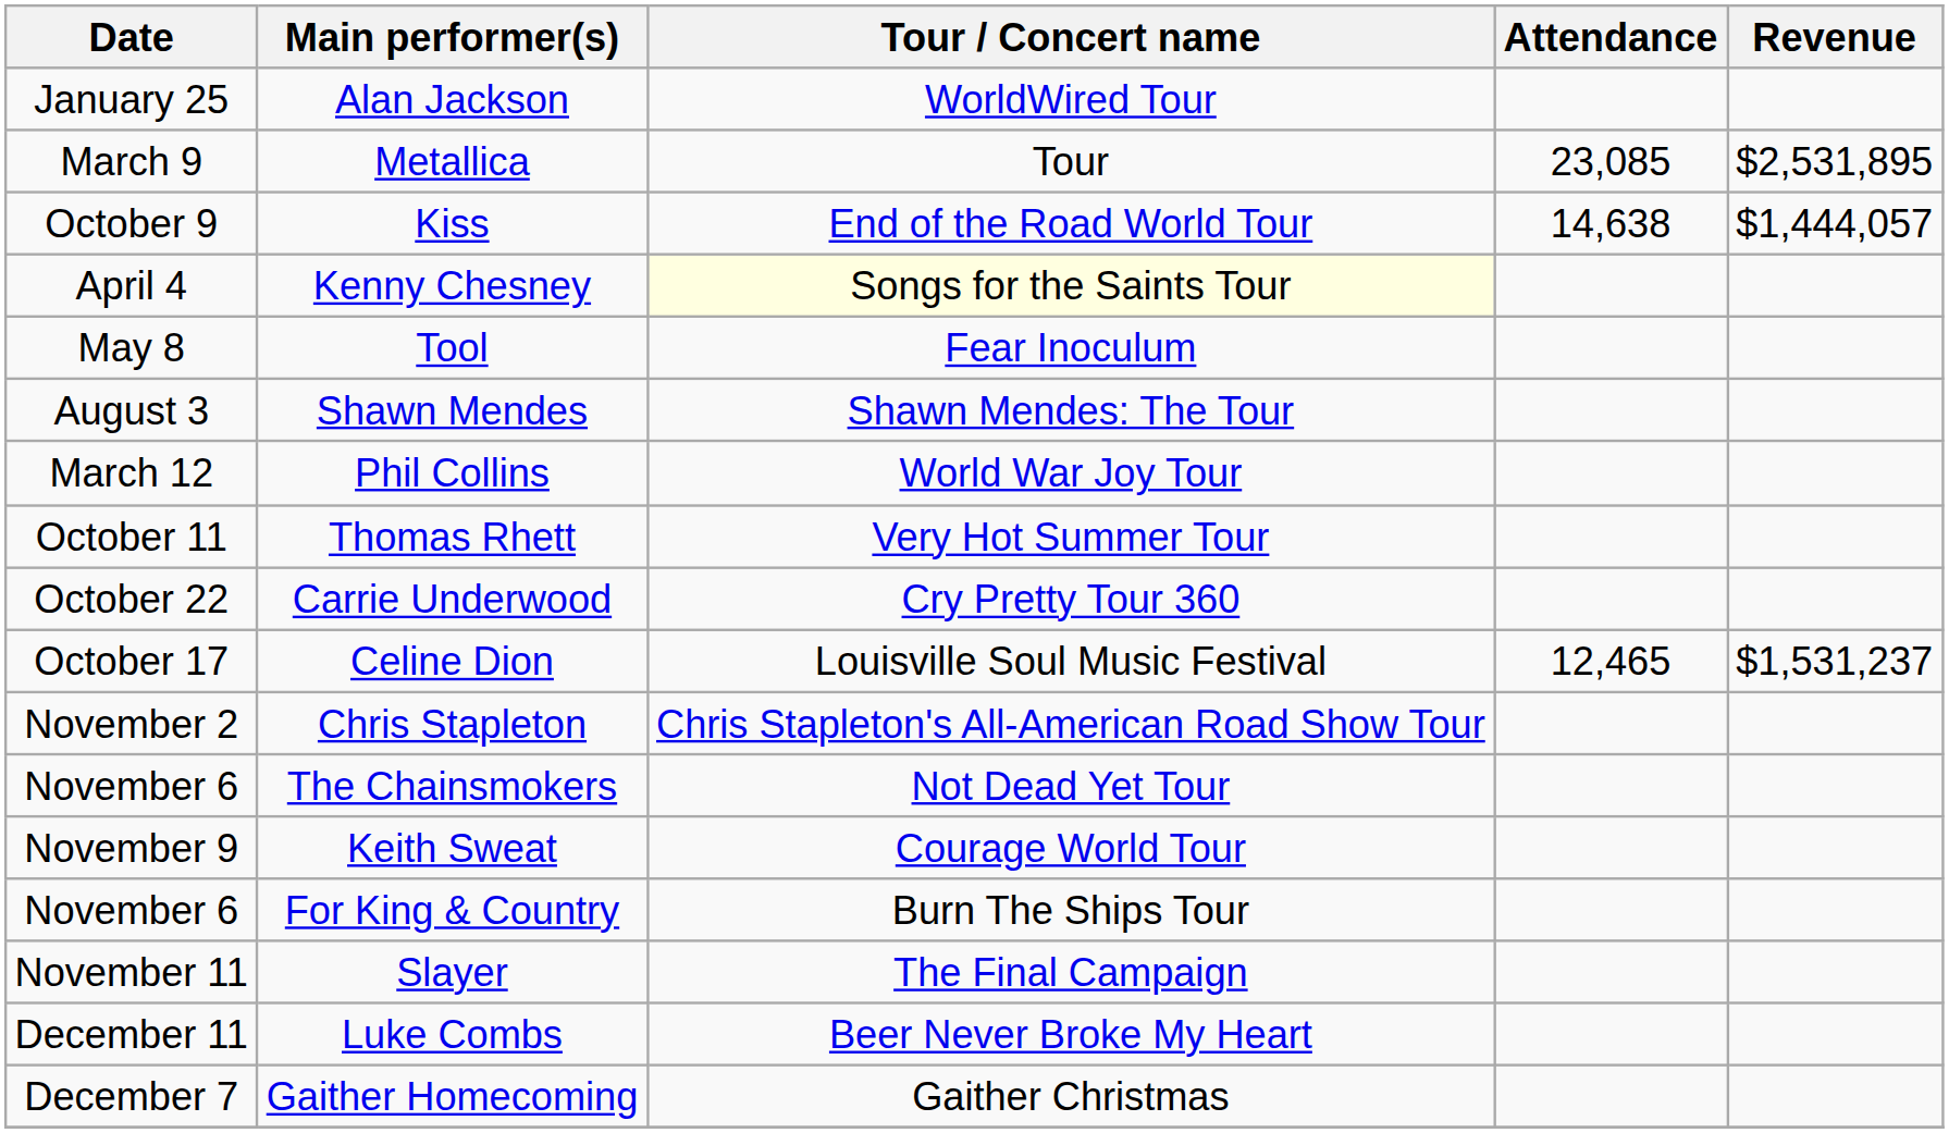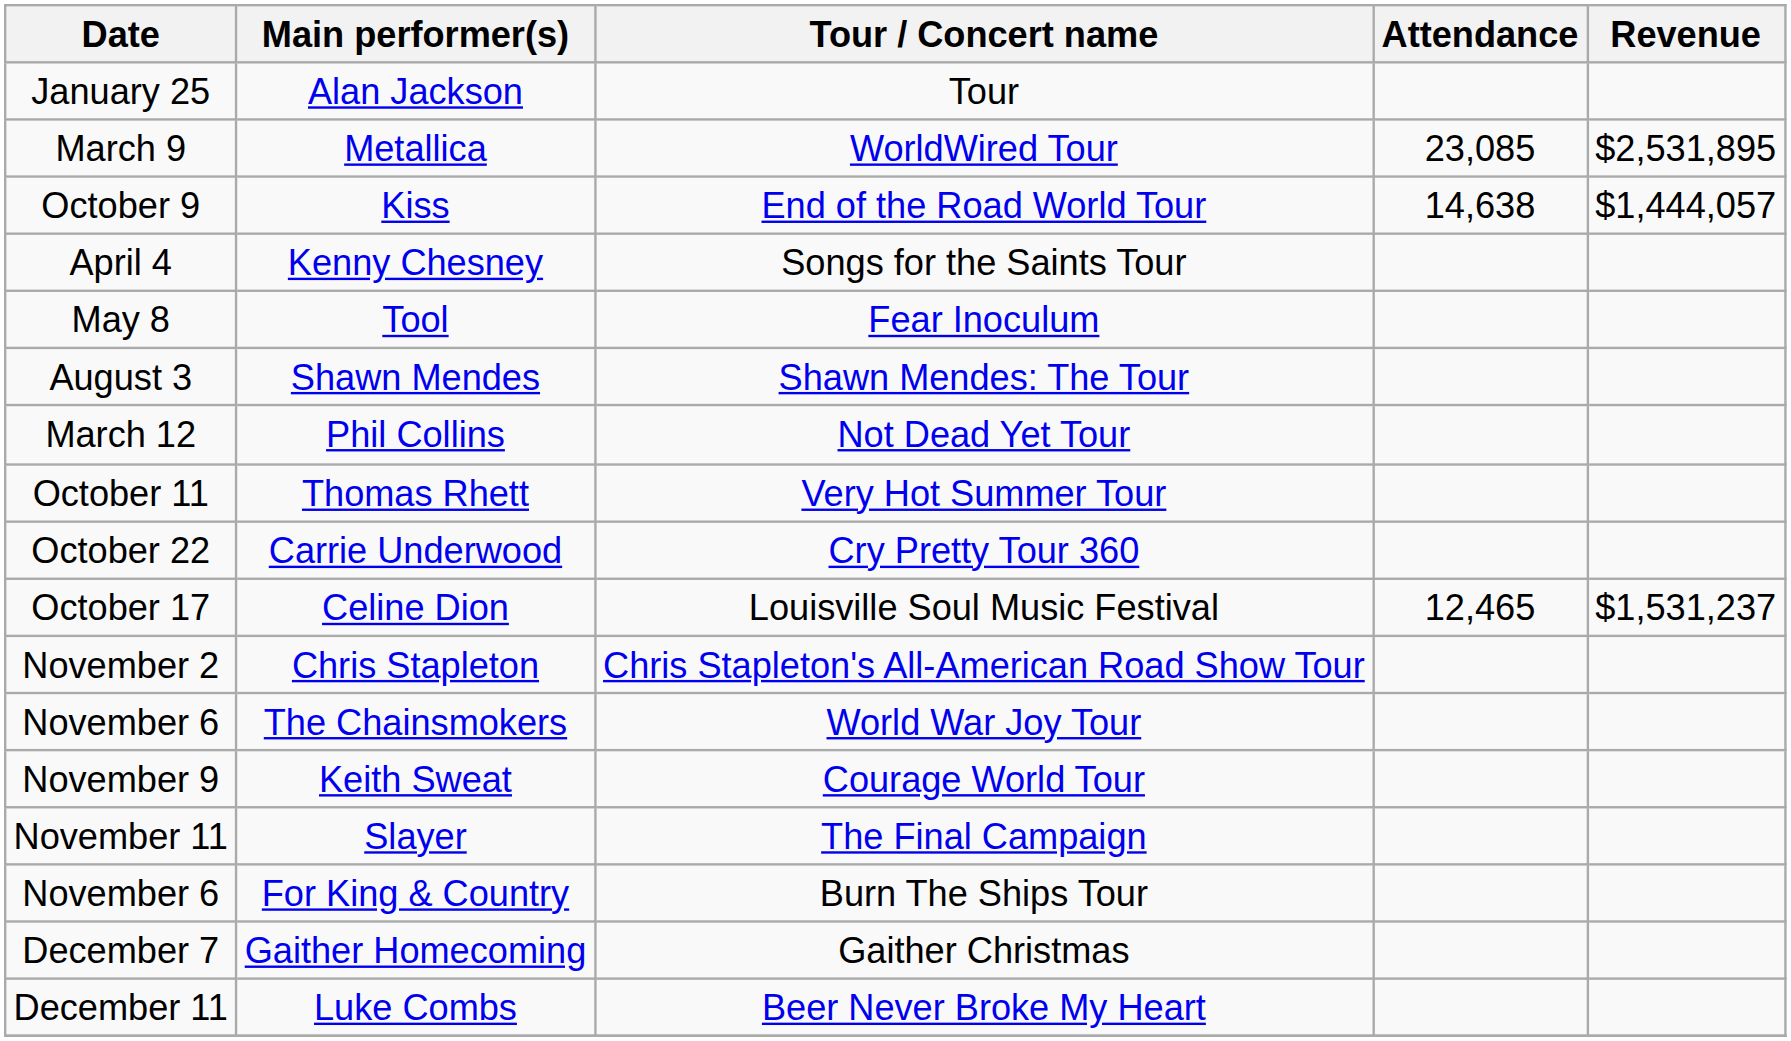Alan Jackson | Tour / Concert name: WorldWired Tour -> Tour
Metallica | Tour / Concert name: Tour -> WorldWired Tour
Kenny Chesney | Tour / Concert name: lightyellow background -> no background
Phil Collins | Tour / Concert name: World War Joy Tour -> Not Dead Yet Tour
The Chainsmokers | Tour / Concert name: Not Dead Yet Tour -> World War Joy Tour
rows swapped: Slayer <-> For King & Country
rows swapped: Gaither Homecoming <-> Luke Combs
